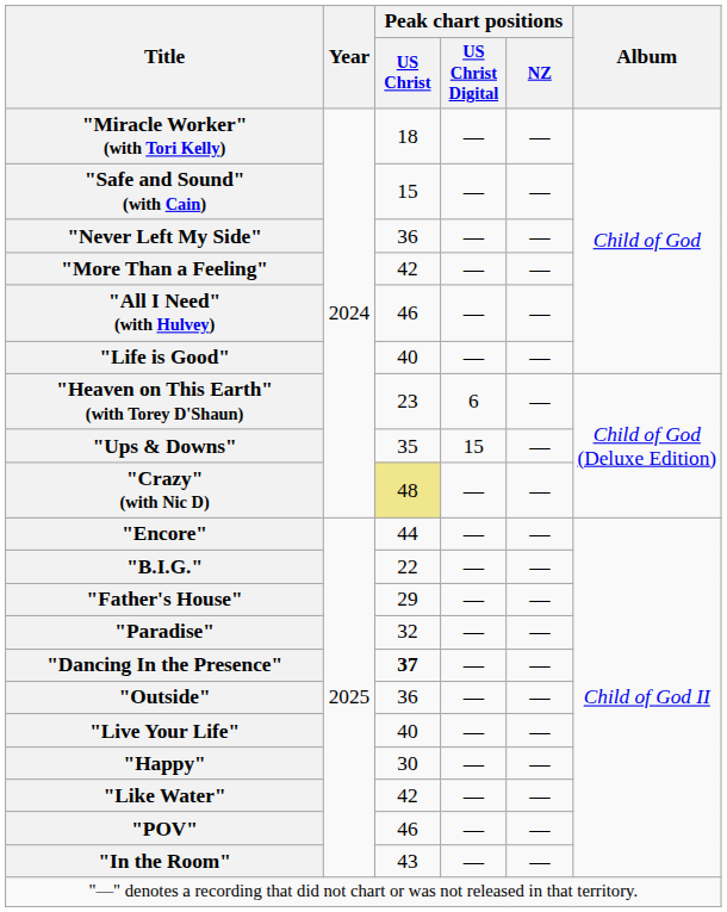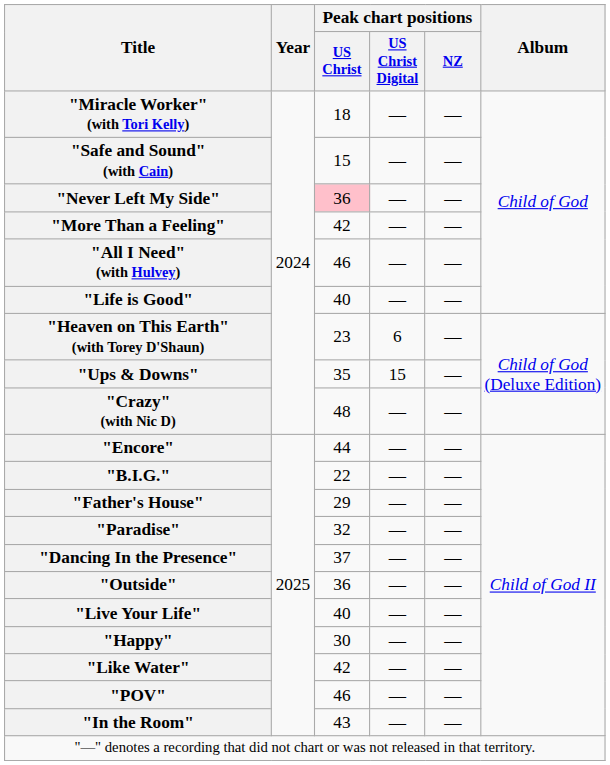"Never Left My Side" | Peak chart positions / US Christ: no background -> pink background
"Crazy" (with Nic D) | Peak chart positions / US Christ: khaki background -> no background
"Dancing In the Presence" | Peak chart positions / US Christ: bold -> normal
